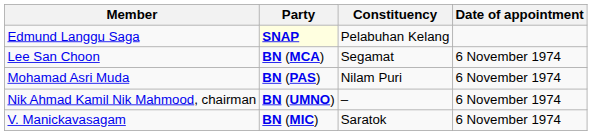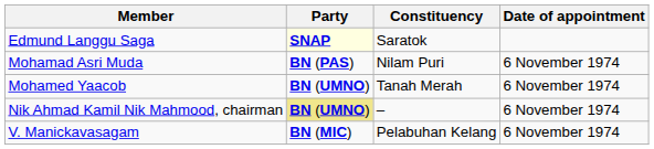Edmund Langgu Saga | Constituency: Pelabuhan Kelang -> Saratok
- row: Lee San Choon | BN (MCA) | Segamat | 6 November 1974
+ row: Mohamed Yaacob | BN (UMNO) | Tanah Merah | 6 November 1974
Nik Ahmad Kamil Nik Mahmood, chairman | Party: no background -> khaki background
V. Manickavasagam | Constituency: Saratok -> Pelabuhan Kelang
